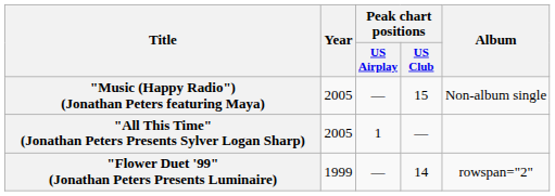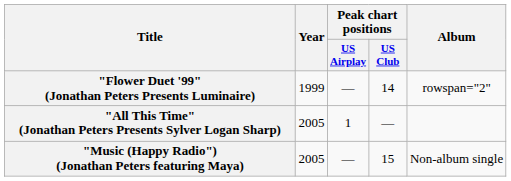rows swapped: "Flower Duet '99" (Jonathan Peters Presents Luminaire) <-> "Music (Happy Radio") (Jonathan Peters featuring Maya)
